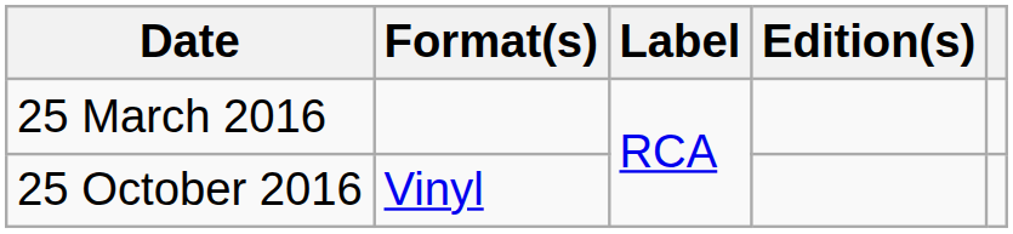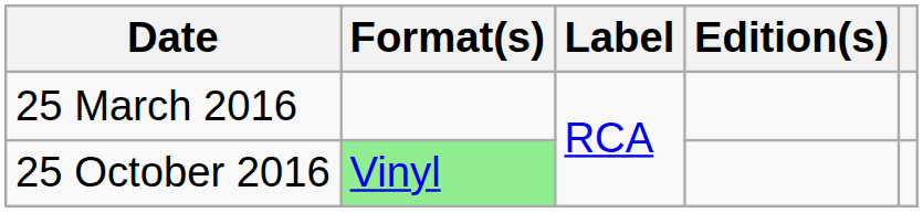25 October 2016 | Format(s): no background -> lightgreen background
